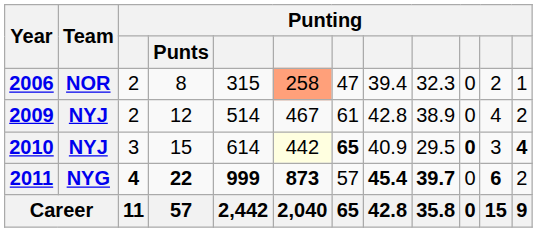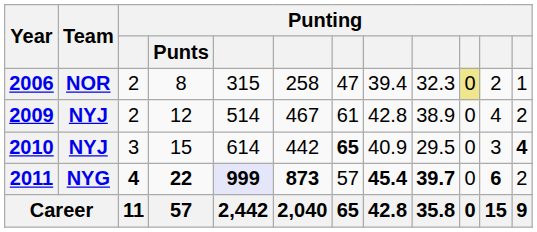2006 | column 6: lightsalmon background -> no background
2006 | column 10: no background -> khaki background
2010 | column 6: lightyellow background -> no background
2010 | column 10: bold -> normal
2011 | column 5: no background -> lavender background
